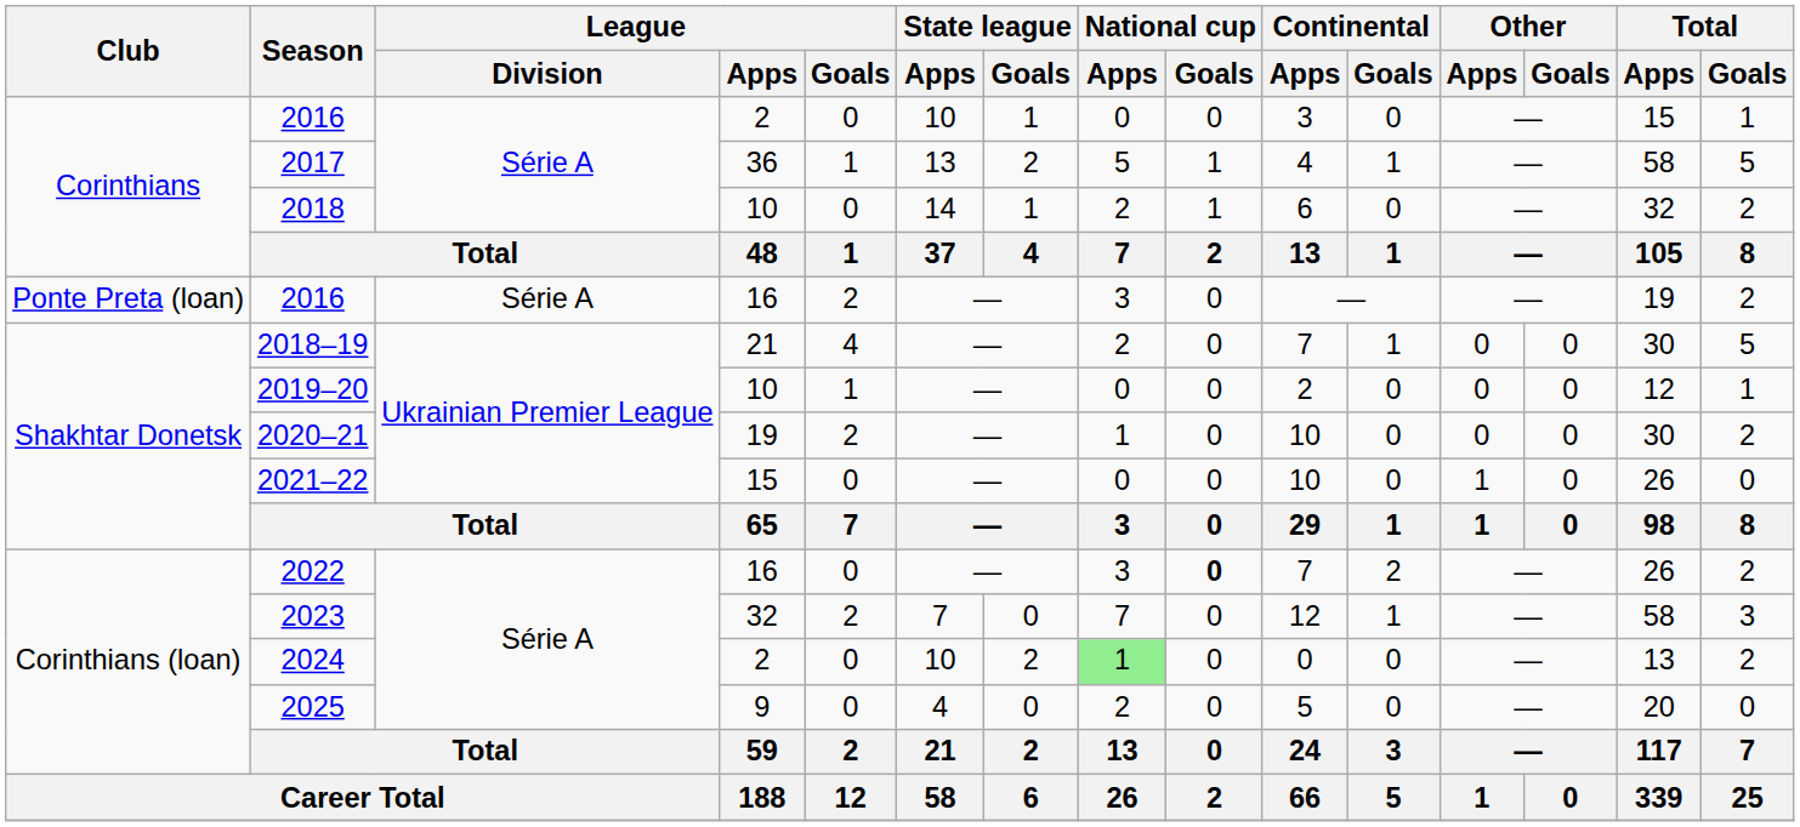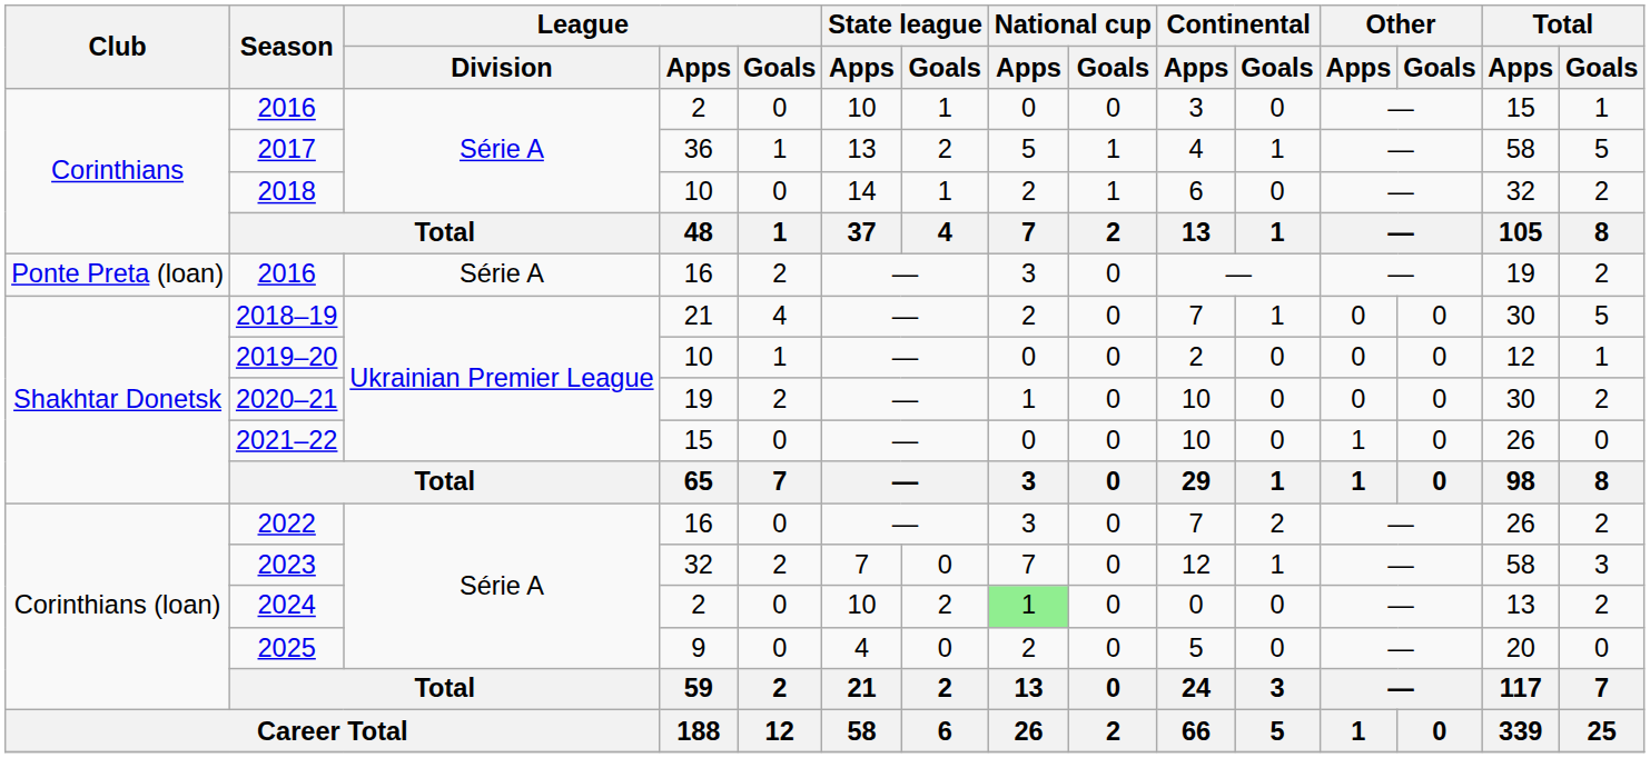2022 | National cup / Goals: bold -> normal
